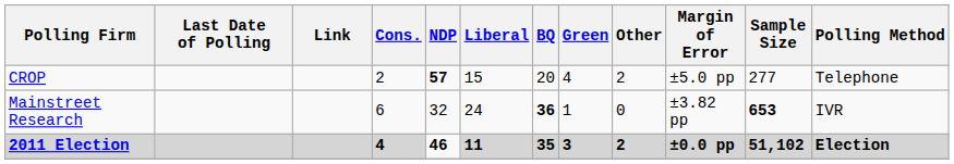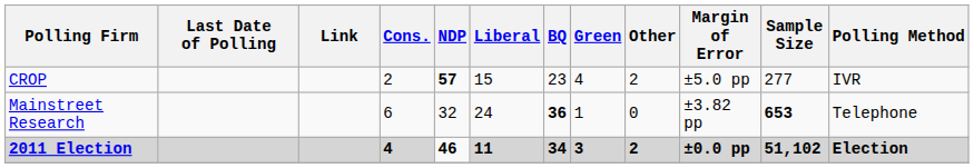CROP | BQ: 20 -> 23
CROP | Polling Method: Telephone -> IVR
Mainstreet Research | Polling Method: IVR -> Telephone
2011 Election | BQ: 35 -> 34
